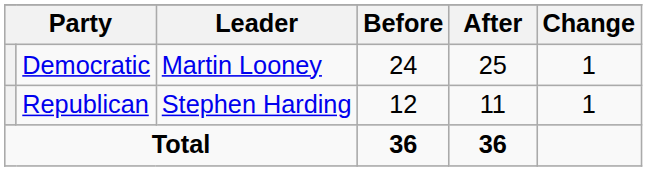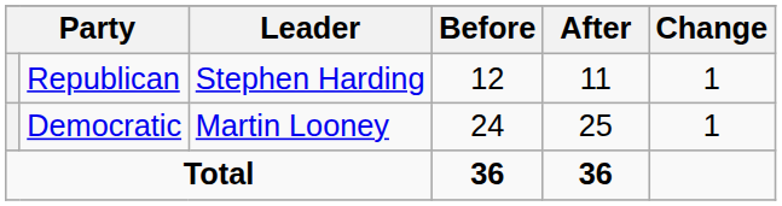rows swapped: Democratic <-> Republican
